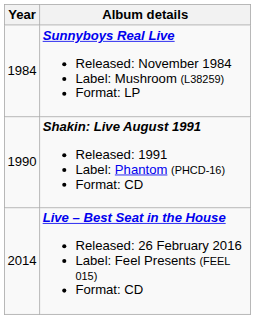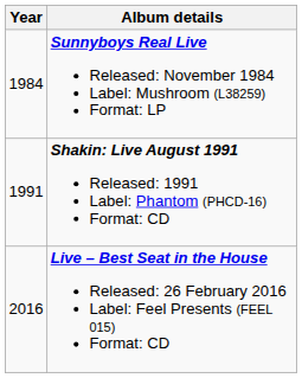row 3 | Year: 1990 -> 1991
row 4 | Year: 2014 -> 2016
